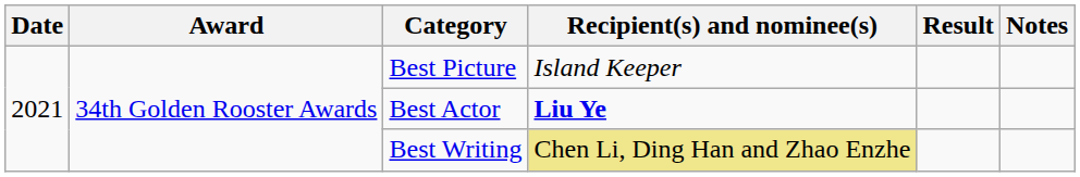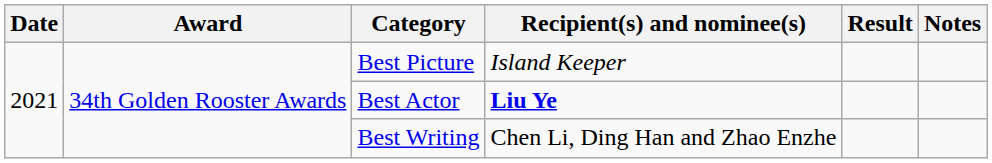Best Writing | Recipient(s) and nominee(s): khaki background -> no background
